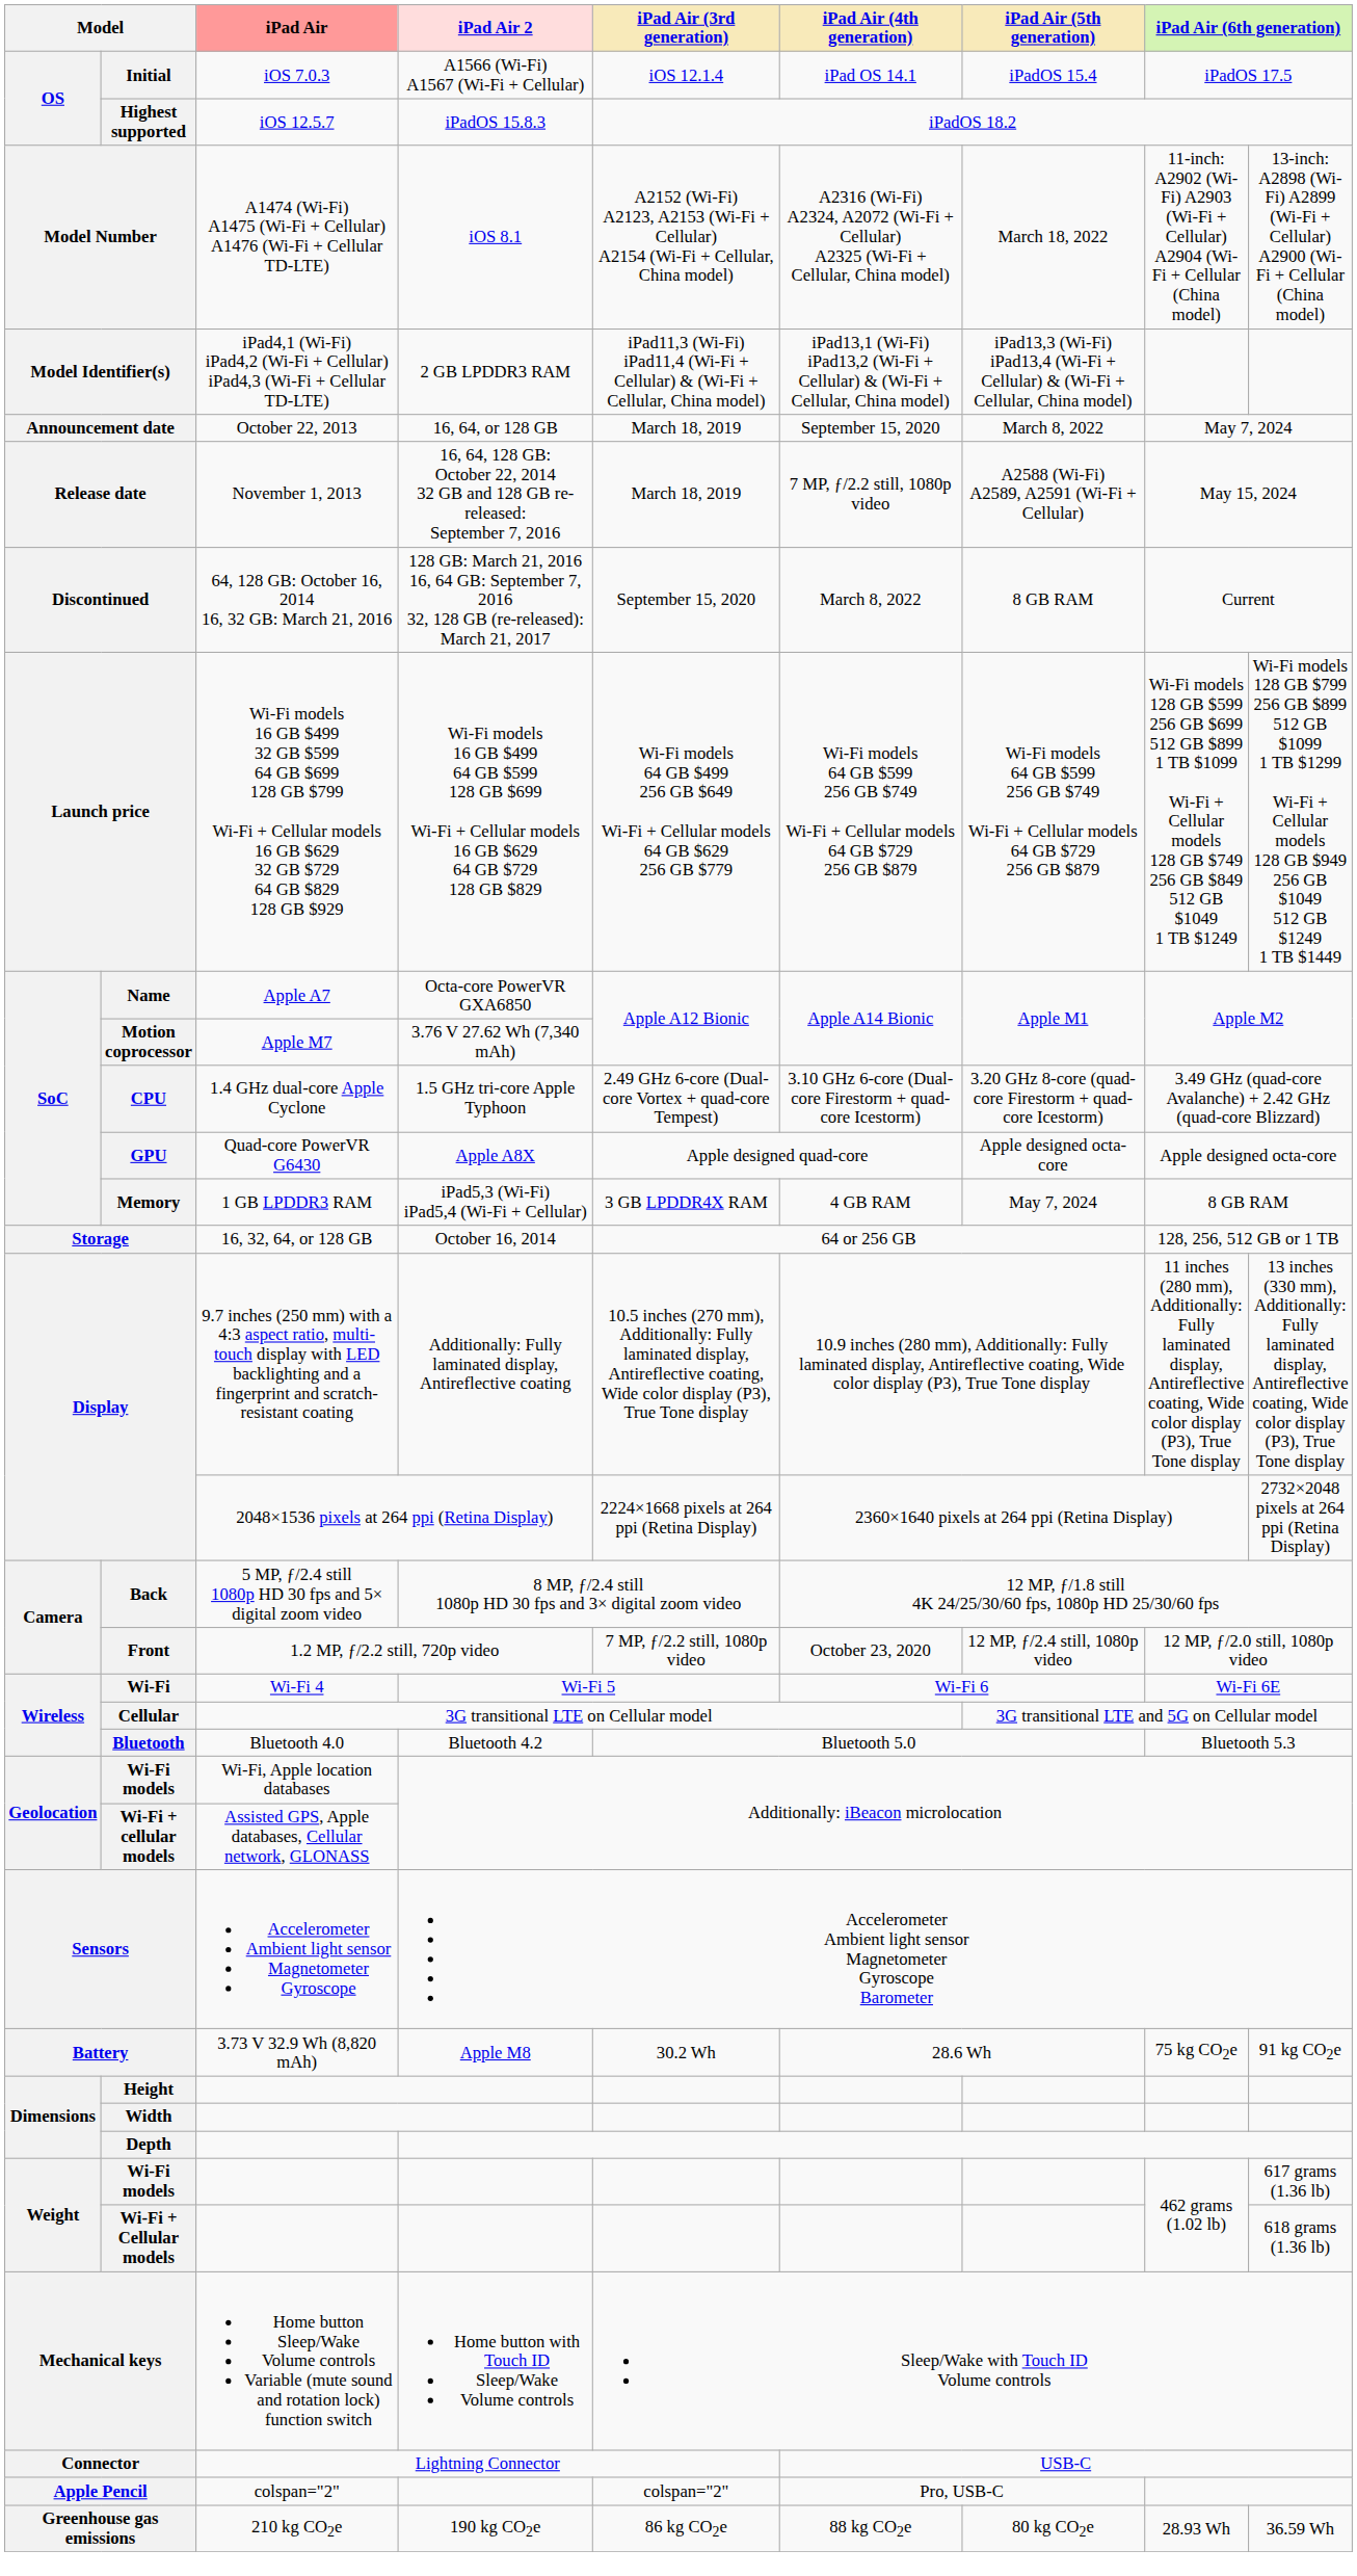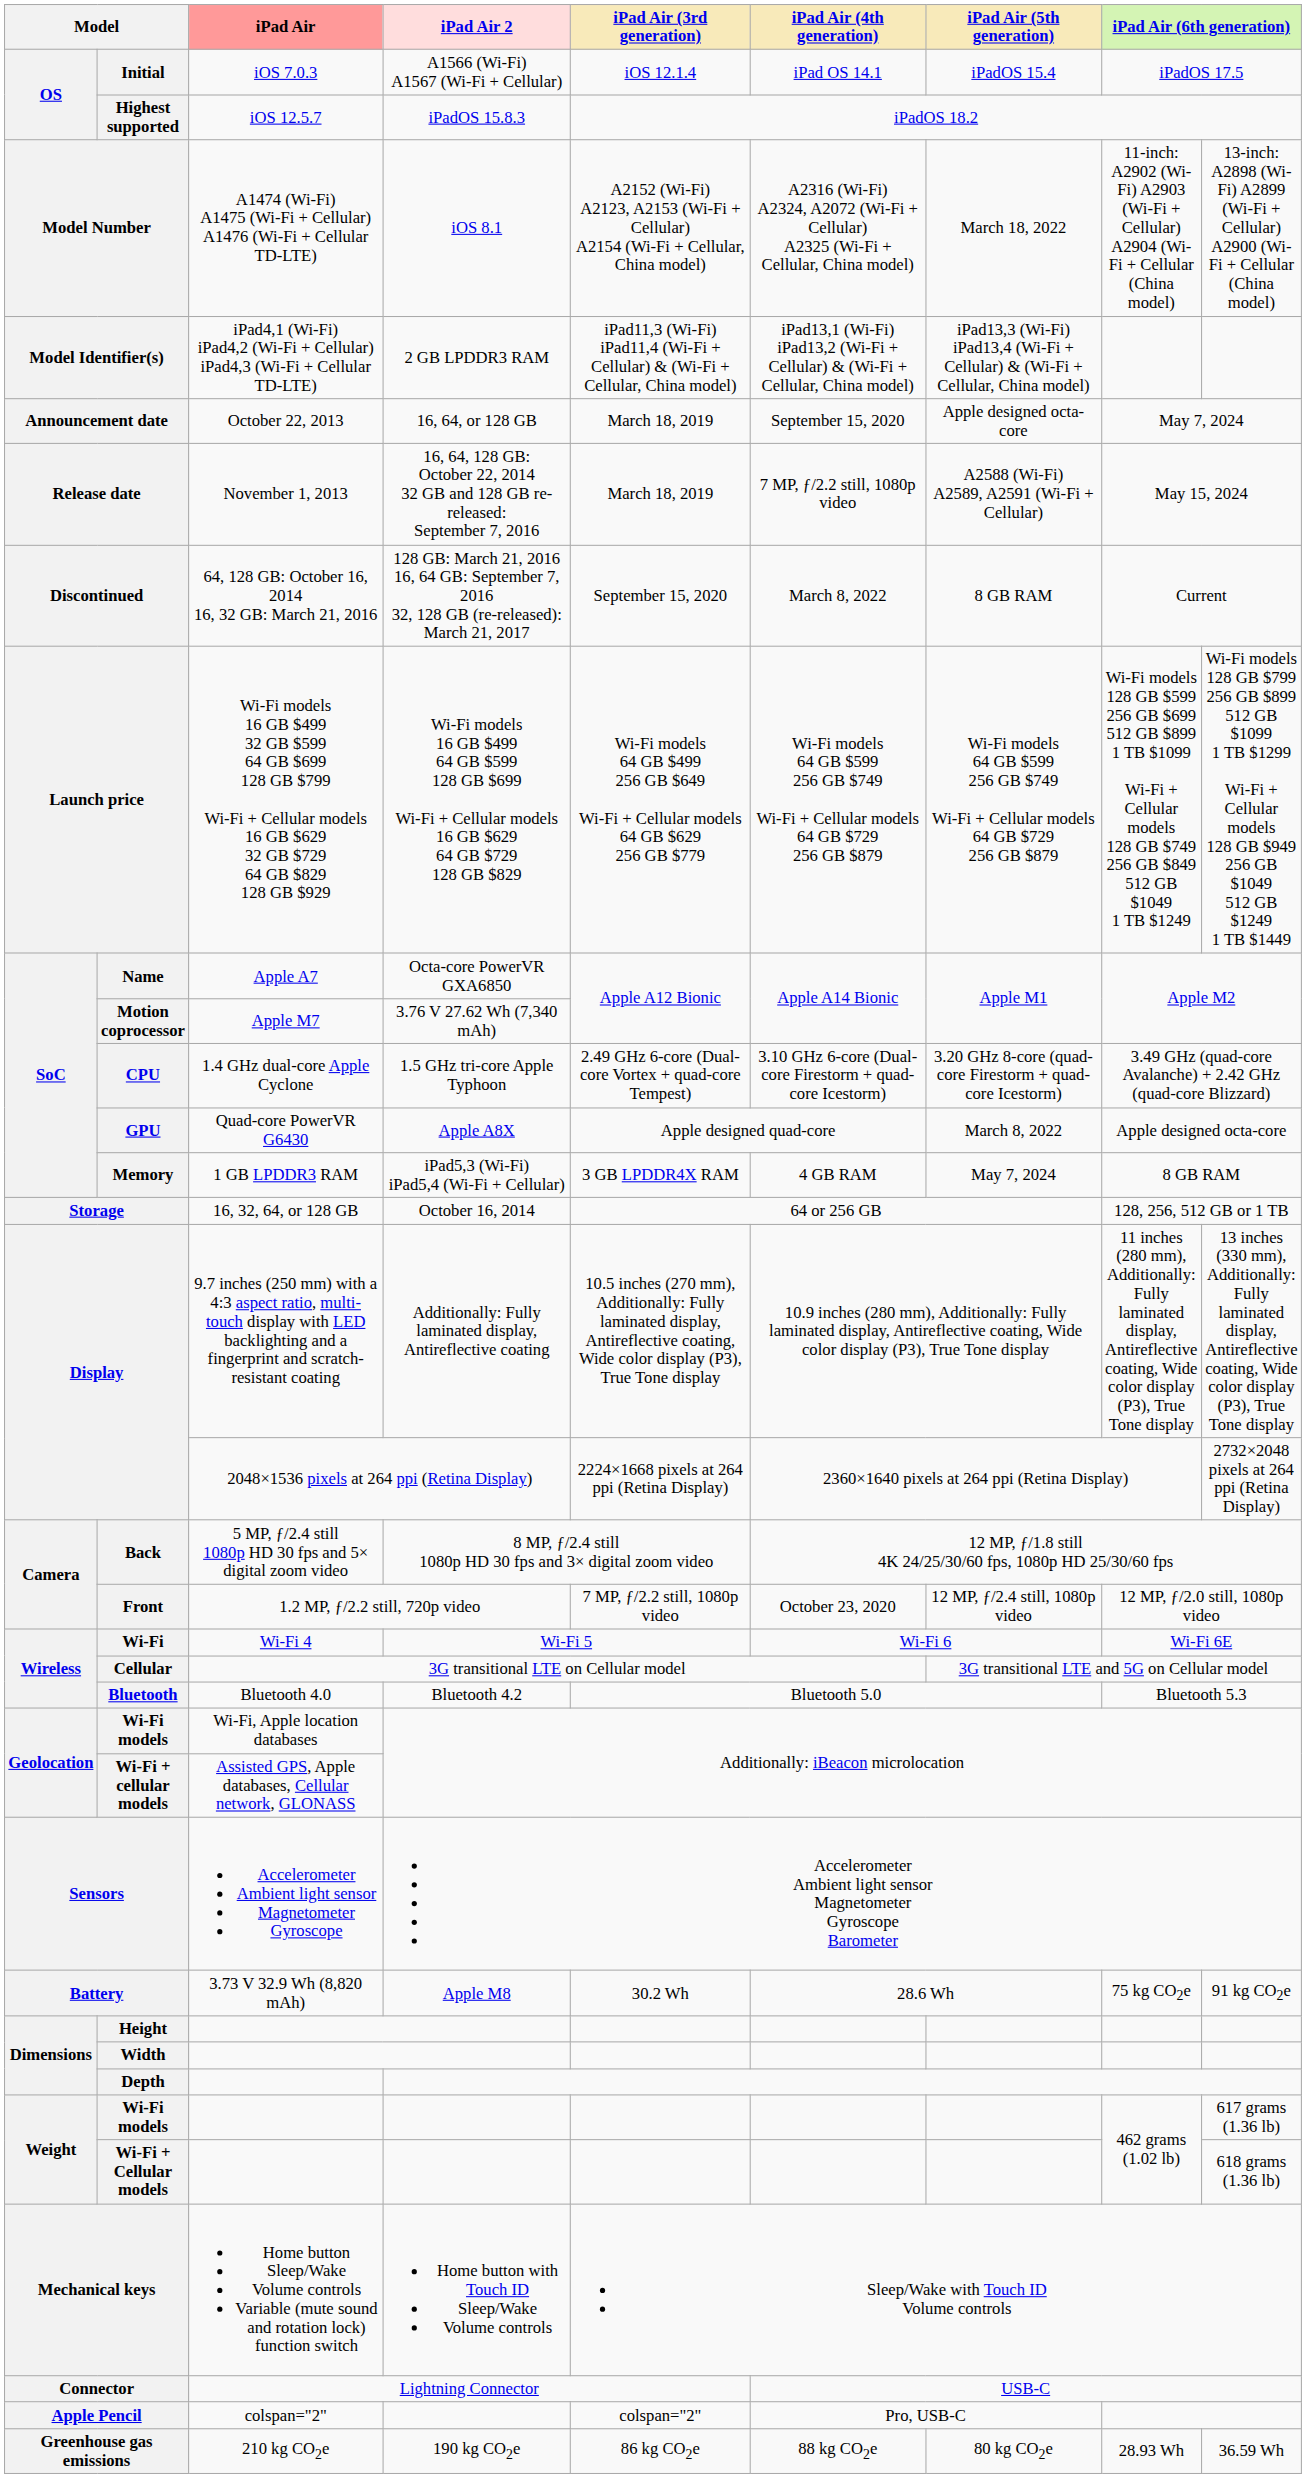Announcement date | iPad Air (5th generation): March 8, 2022 -> Apple designed octa-core
GPU | iPad Air (5th generation): Apple designed octa-core -> March 8, 2022
